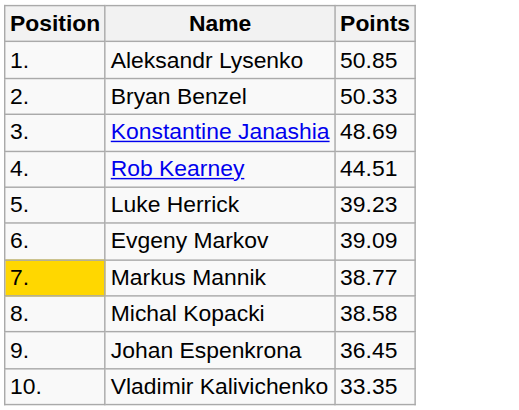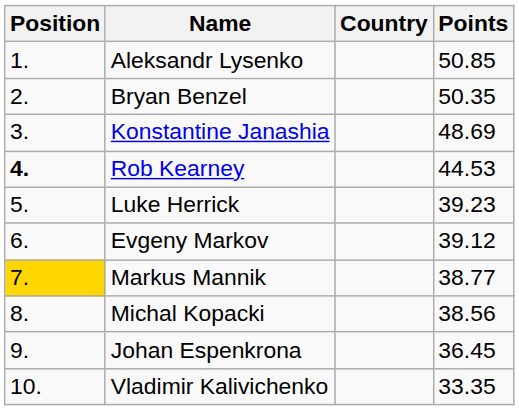+ column: Country
Bryan Benzel | Points: 50.33 -> 50.35
Rob Kearney | Position: normal -> bold
Rob Kearney | Points: 44.51 -> 44.53
Evgeny Markov | Points: 39.09 -> 39.12
Michal Kopacki | Points: 38.58 -> 38.56
